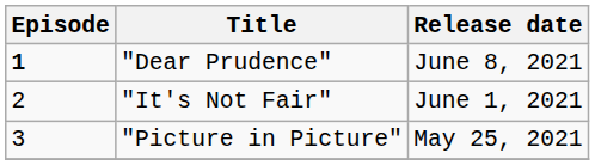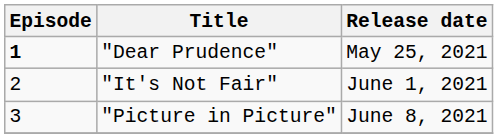"Dear Prudence" | Release date: June 8, 2021 -> May 25, 2021
"Picture in Picture" | Release date: May 25, 2021 -> June 8, 2021
